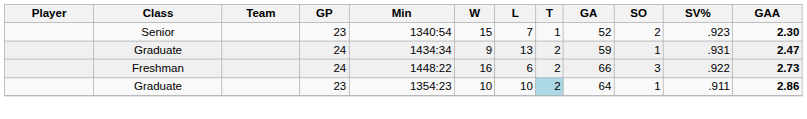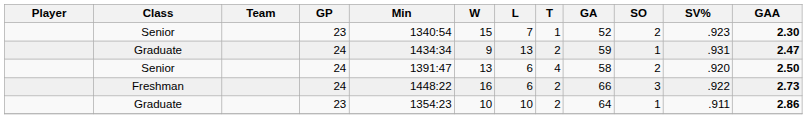+ row: Senior | 24 | 1391:47 | 13 | 6 | 4 | 58 | 2 | .920 | 2.50
Graduate / 23 | T: lightblue background -> no background
